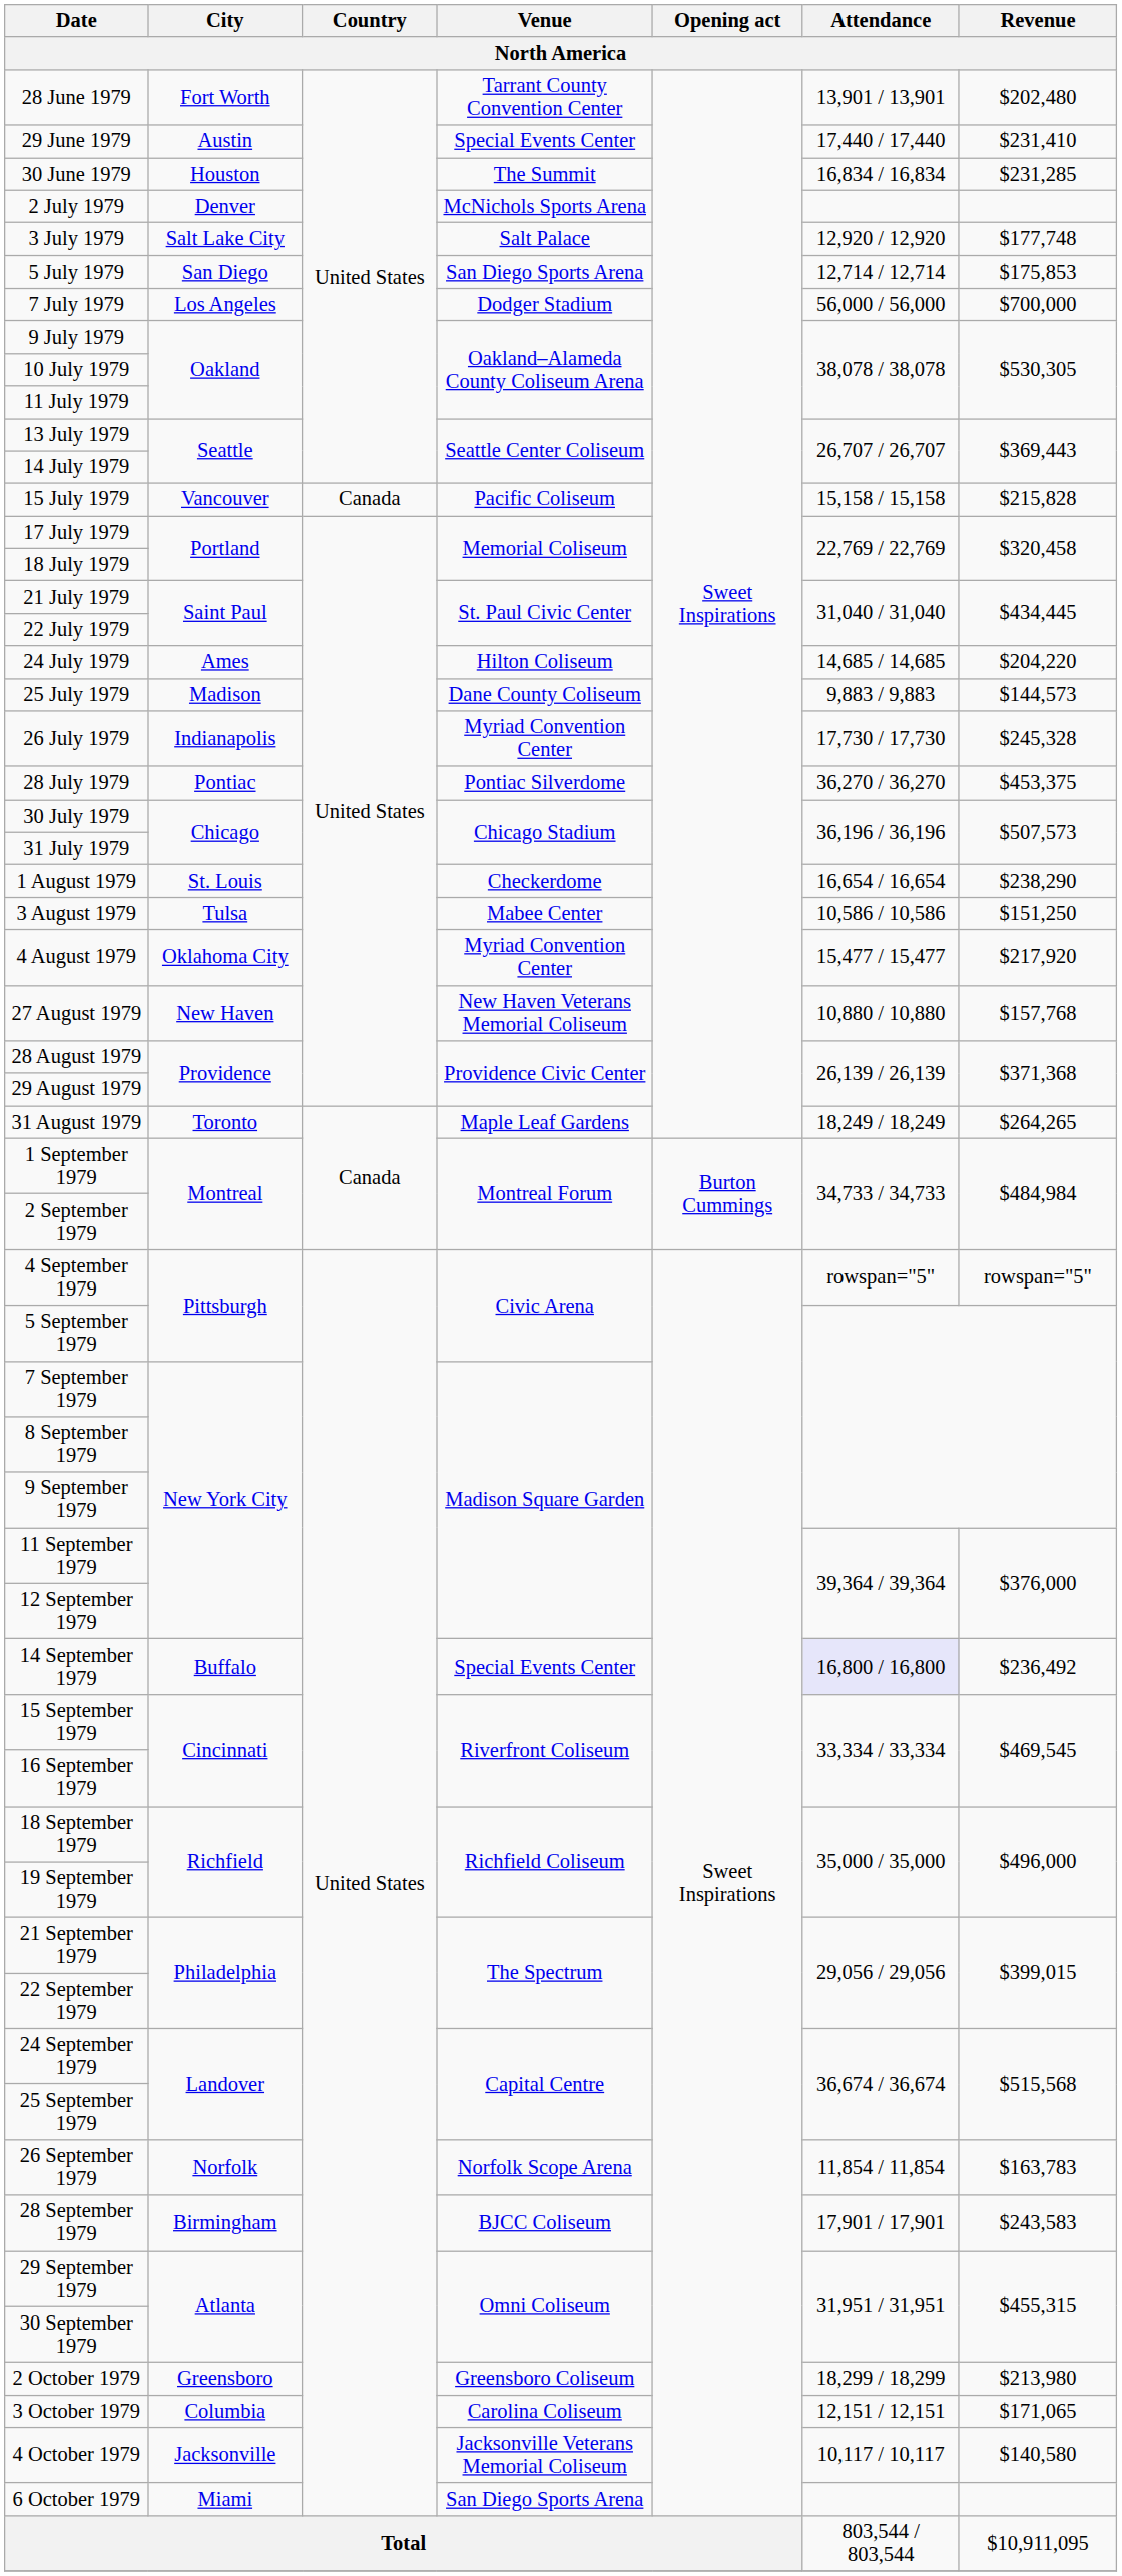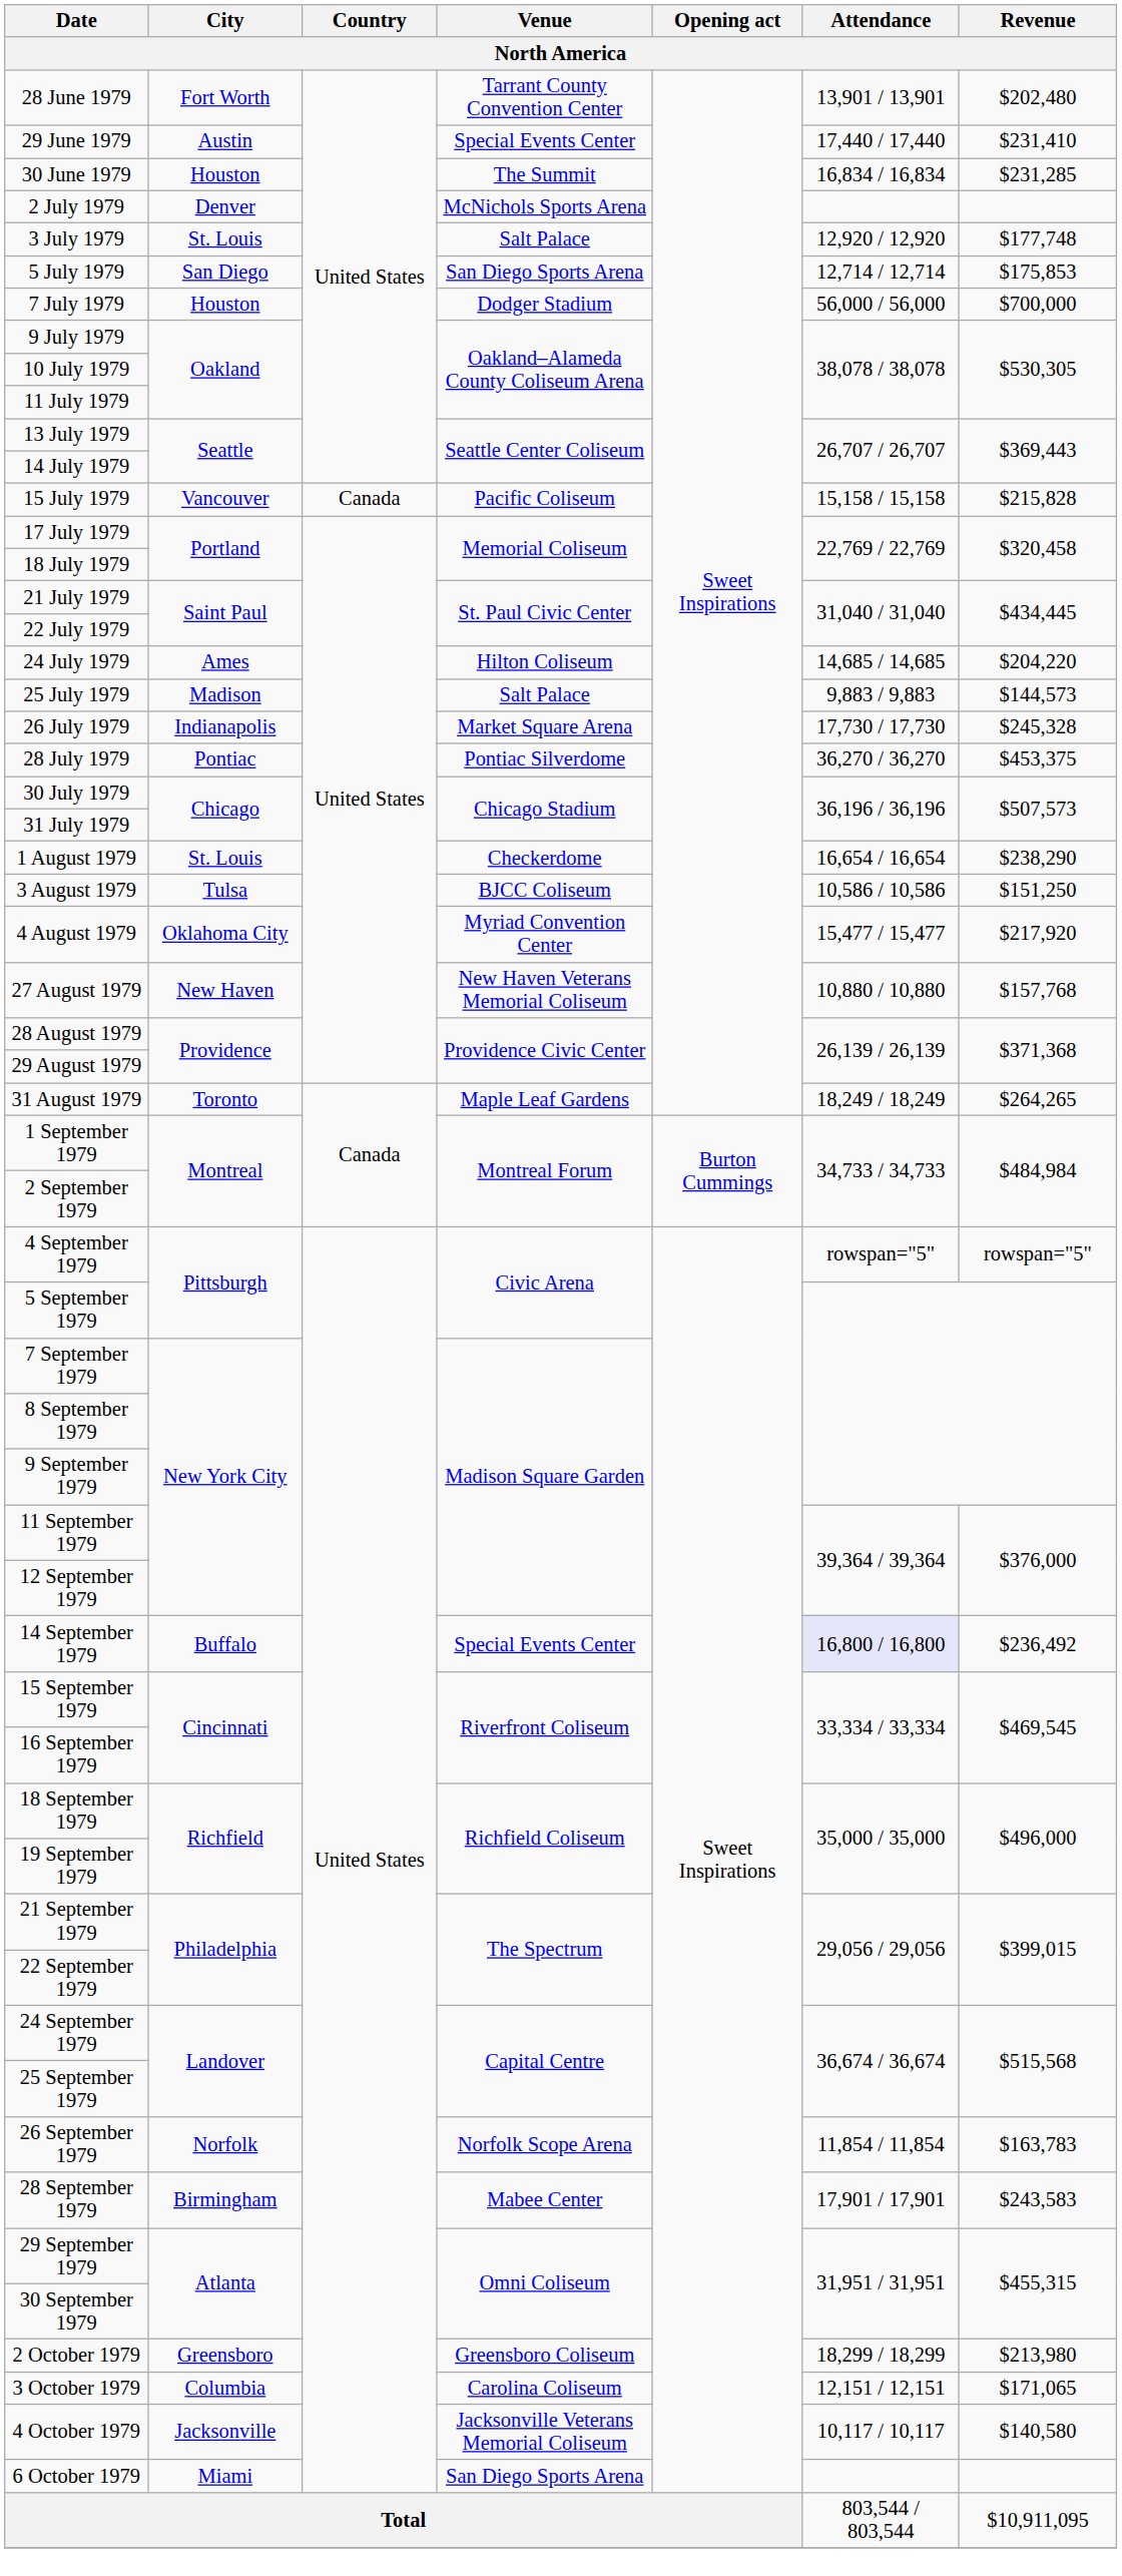3 July 1979 | City: Salt Lake City -> St. Louis
7 July 1979 | City: Los Angeles -> Houston
25 July 1979 | Venue: Dane County Coliseum -> Salt Palace
26 July 1979 | Venue: Myriad Convention Center -> Market Square Arena
3 August 1979 | Venue: Mabee Center -> BJCC Coliseum
28 September 1979 | Venue: BJCC Coliseum -> Mabee Center
